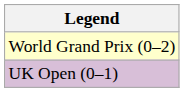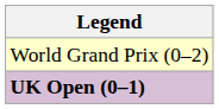row 3 | column 1: normal -> bold
